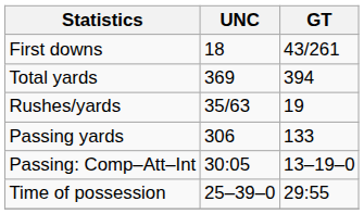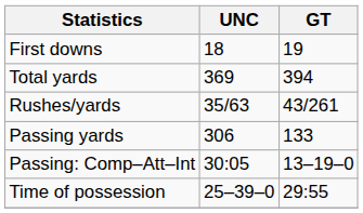First downs | GT: 43/261 -> 19
Rushes/yards | GT: 19 -> 43/261
